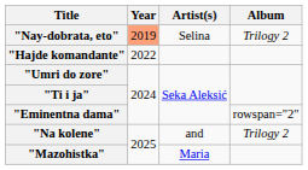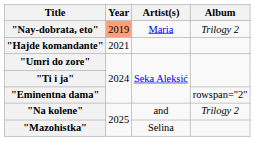"Nay-dobrata, eto" | Artist(s): Selina -> Maria
"Hajde komandante" | Year: 2022 -> 2021
"Mazohistka" | Artist(s): Maria -> Selina
